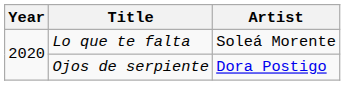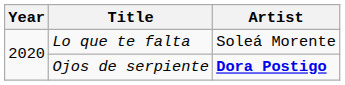Ojos de serpiente | Artist: normal -> bold
